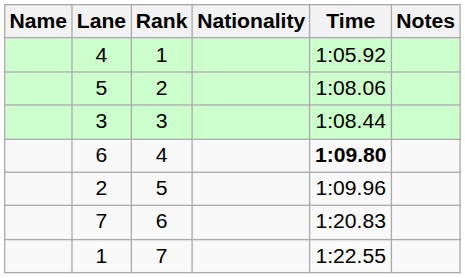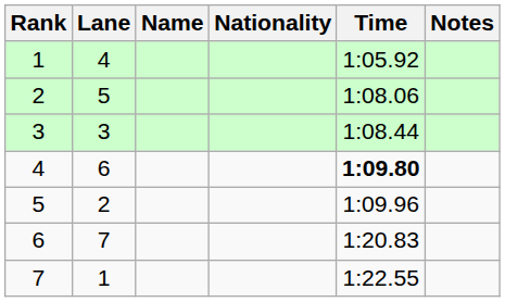columns swapped: Rank <-> Name
